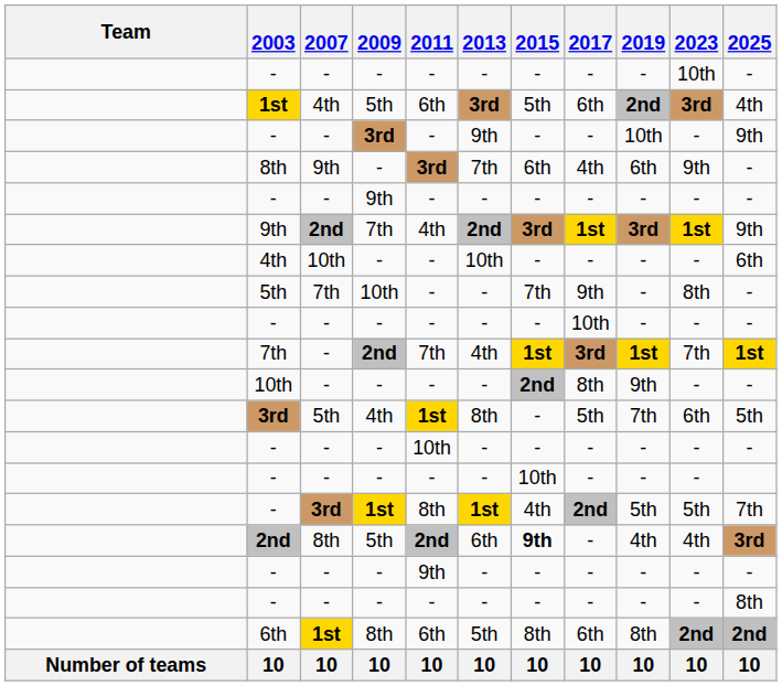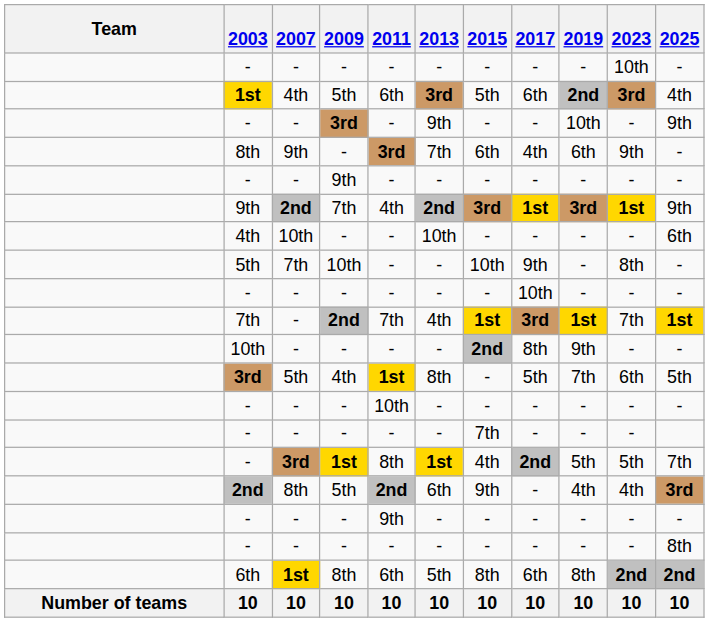row 9 | 2015: 7th -> 10th
row 15 | 2015: 10th -> 7th
row 17 | 2015: bold -> normal
